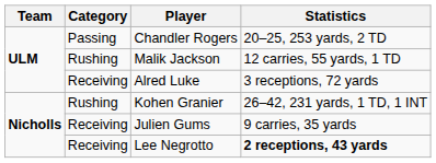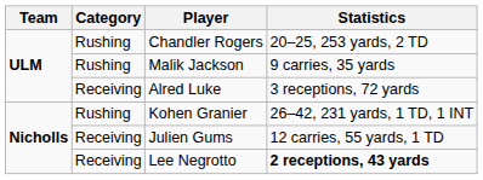Chandler Rogers | Category: Passing -> Rushing
Malik Jackson | Statistics: 12 carries, 55 yards, 1 TD -> 9 carries, 35 yards
Julien Gums | Statistics: 9 carries, 35 yards -> 12 carries, 55 yards, 1 TD
